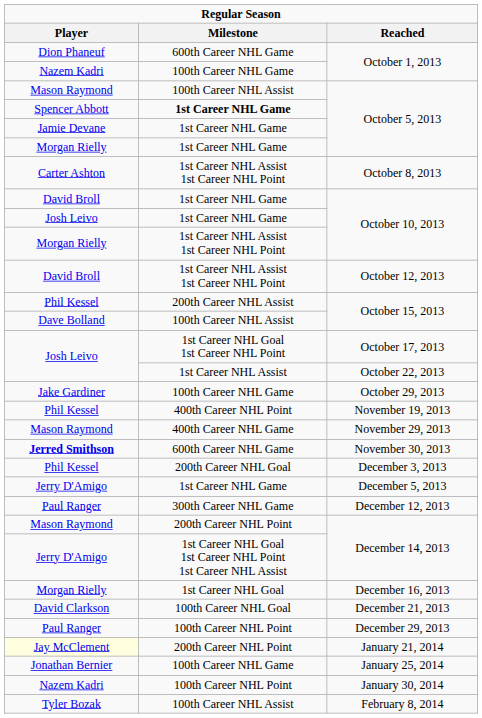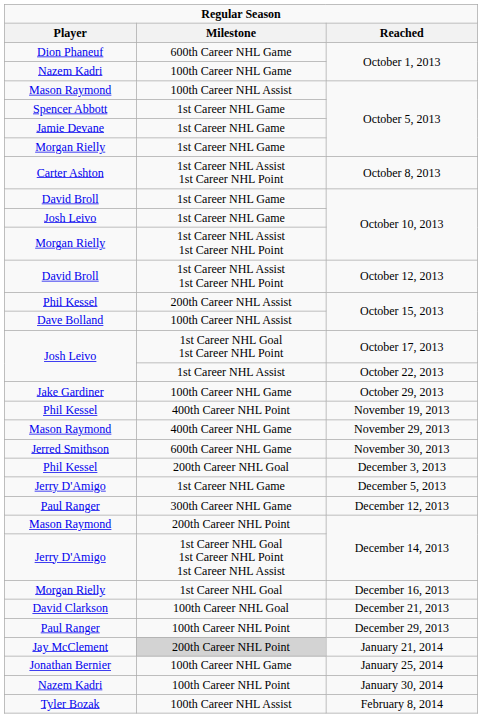row 6 | Milestone: bold -> normal
row 21 | Player: bold -> normal
row 30 | Player: lightyellow background -> no background
row 30 | Milestone: no background -> lightgrey background
